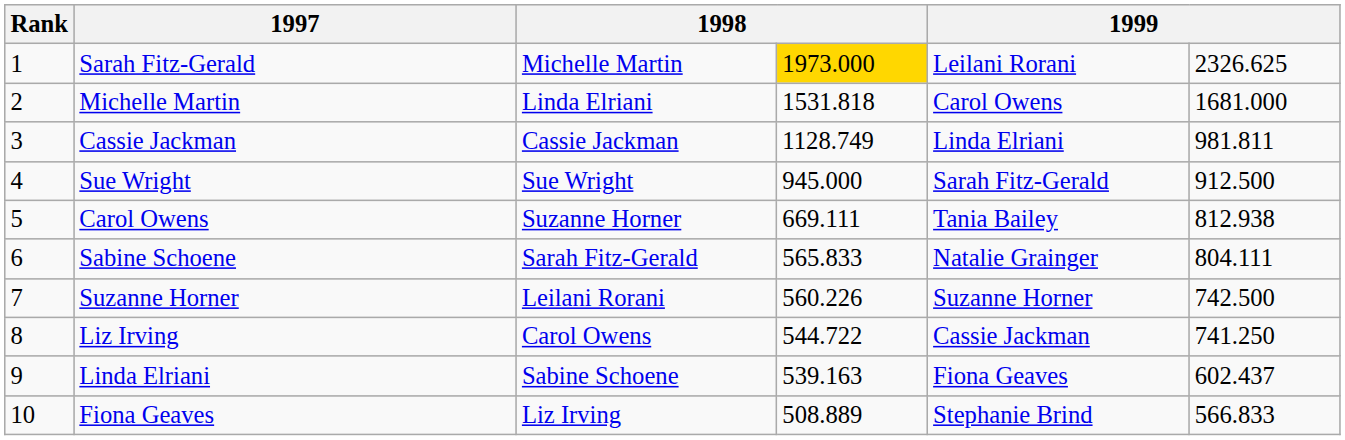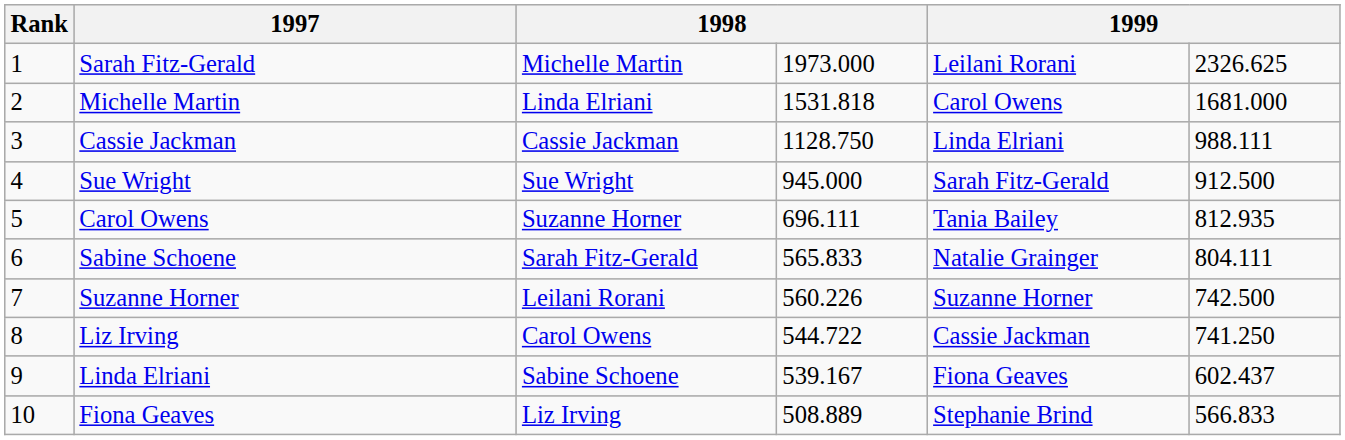row 2 | column 4: gold background -> no background
row 4 | column 4: 1128.749 -> 1128.750
row 4 | column 6: 981.811 -> 988.111
row 6 | column 4: 669.111 -> 696.111
row 6 | column 6: 812.938 -> 812.935
row 10 | column 4: 539.163 -> 539.167
